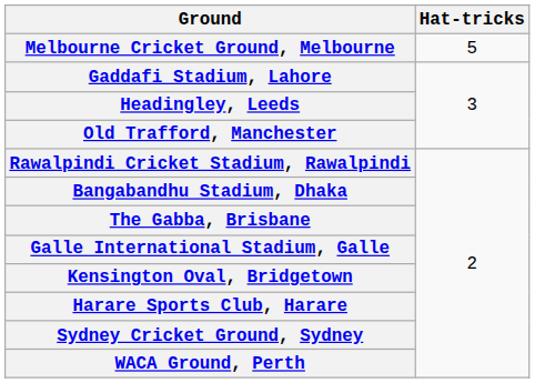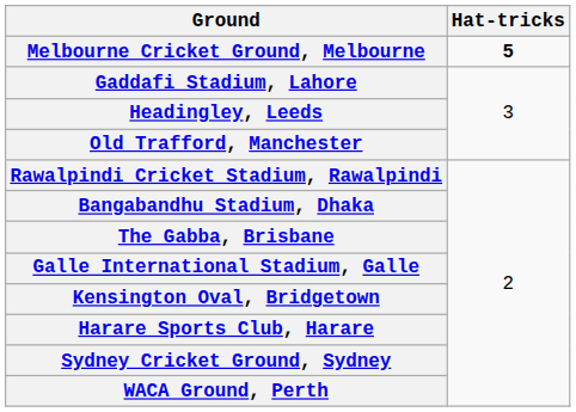Melbourne Cricket Ground, Melbourne | Hat-tricks: normal -> bold
